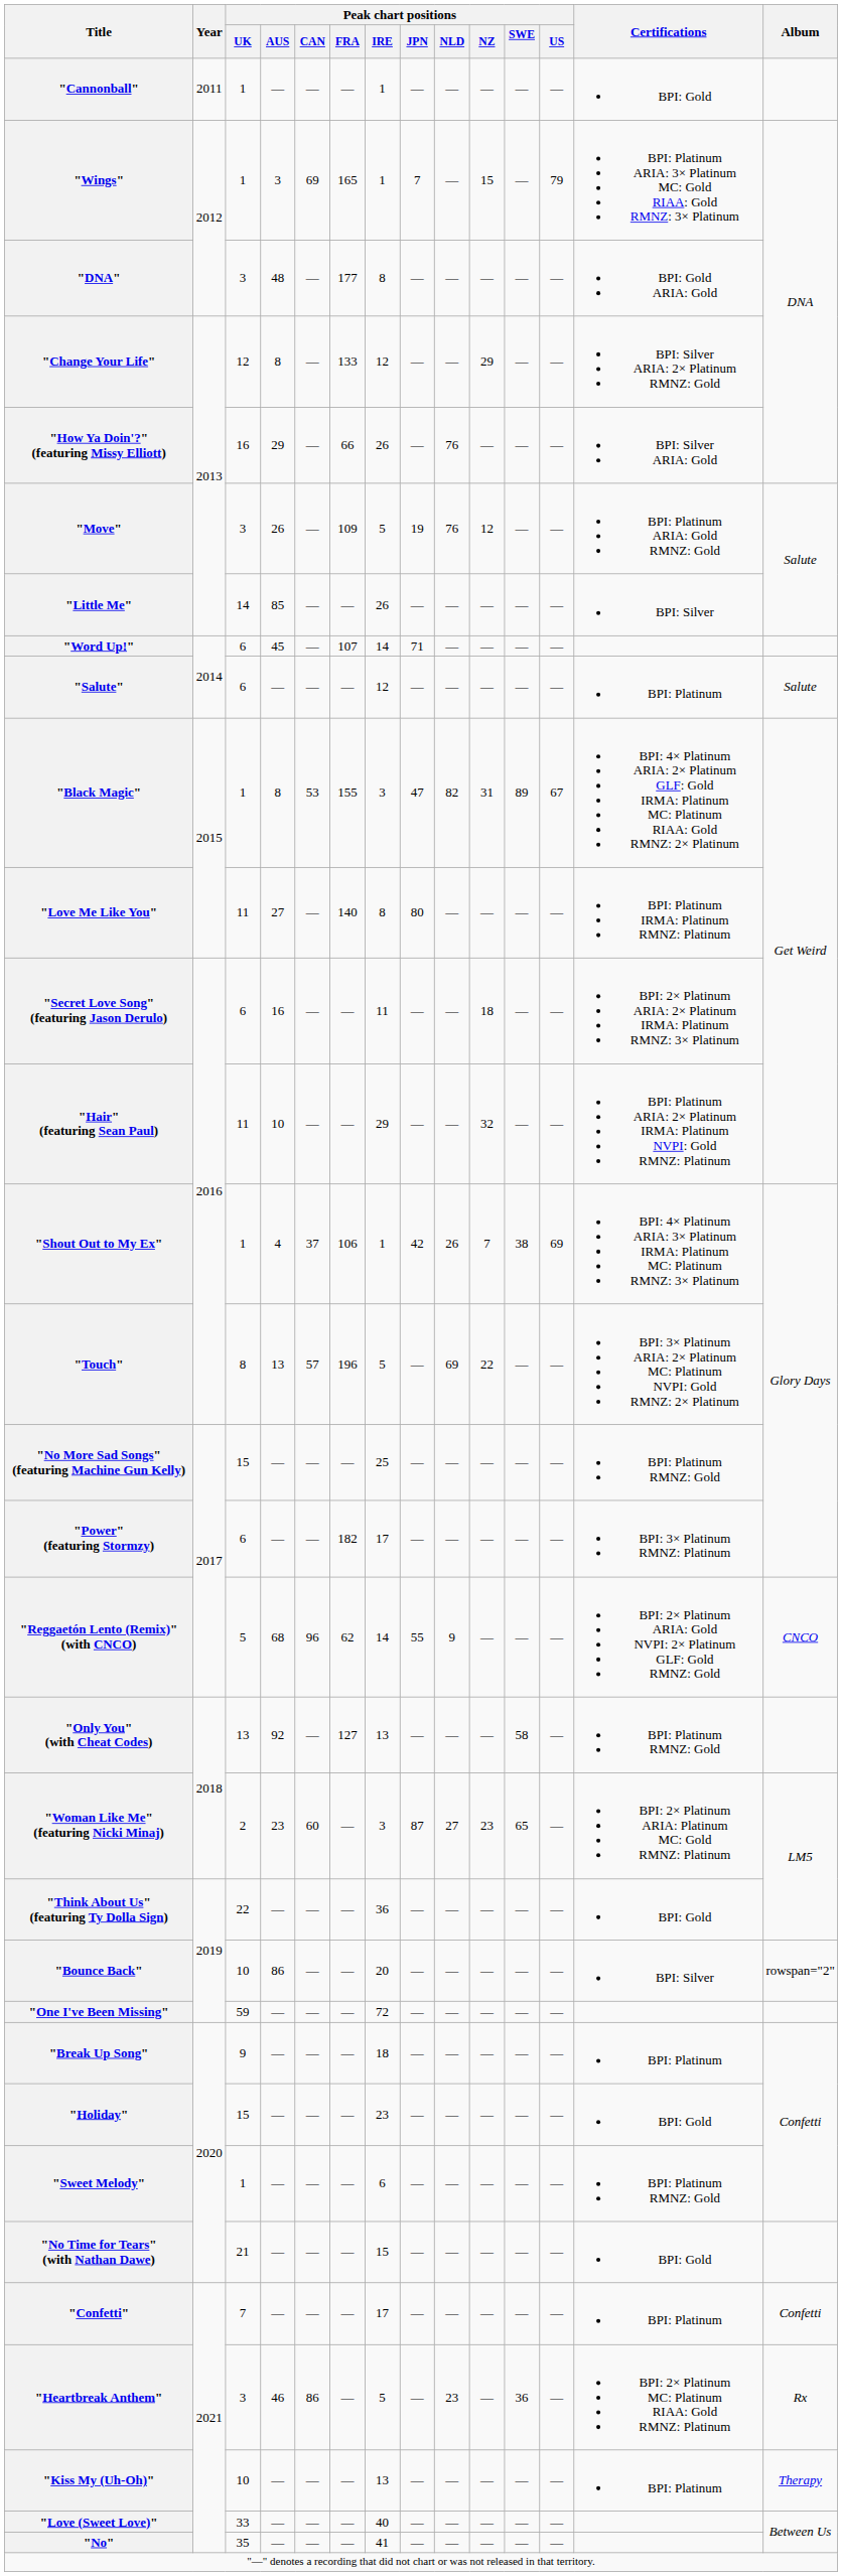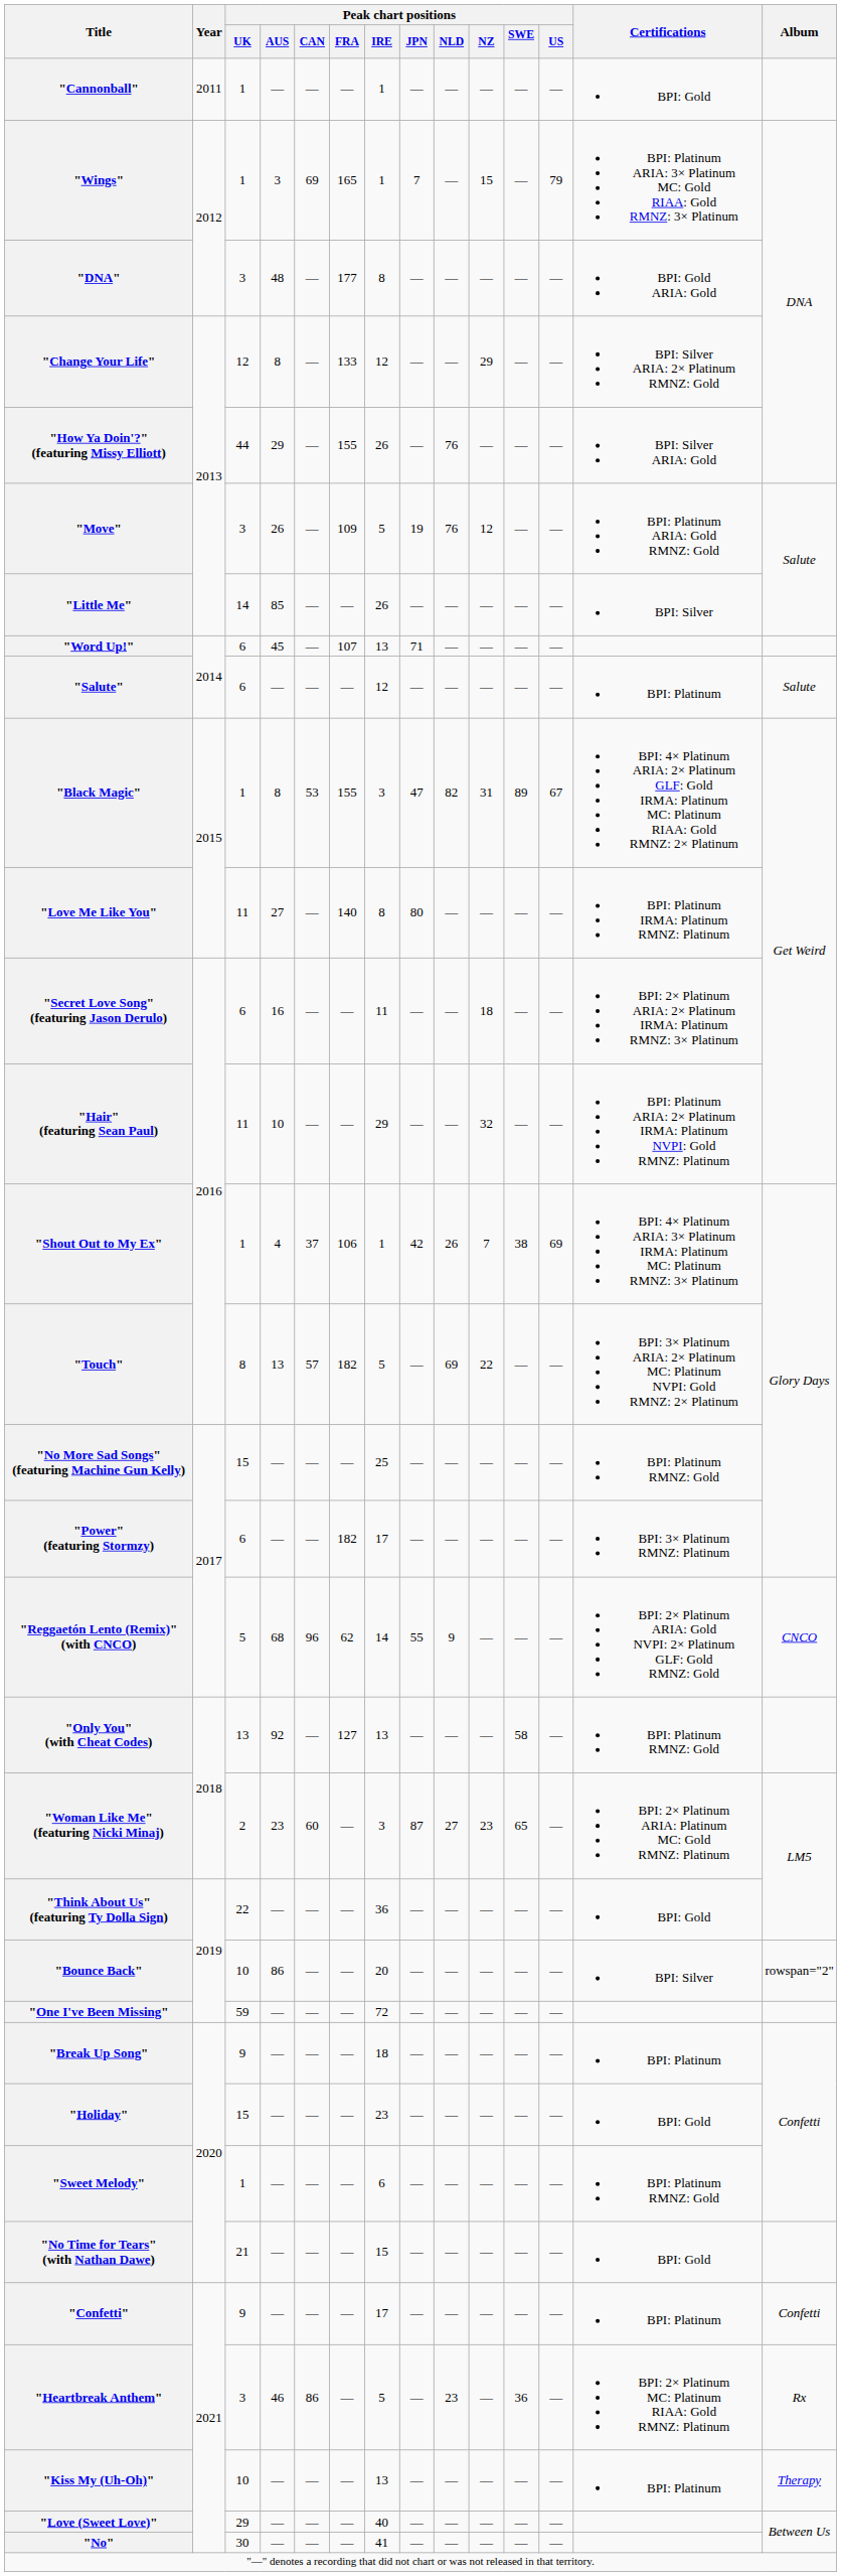"How Ya Doin'?" (featuring Missy Elliott) | Peak chart positions / UK: 16 -> 44
"How Ya Doin'?" (featuring Missy Elliott) | Peak chart positions / FRA: 66 -> 155
"Word Up!" | Peak chart positions / IRE: 14 -> 13
"Touch" | Peak chart positions / FRA: 196 -> 182
"Confetti" | Peak chart positions / UK: 7 -> 9
"Love (Sweet Love)" | Peak chart positions / UK: 33 -> 29
"No" | Peak chart positions / UK: 35 -> 30
